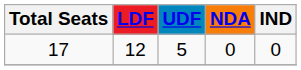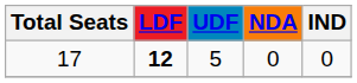17 | LDF: normal -> bold
